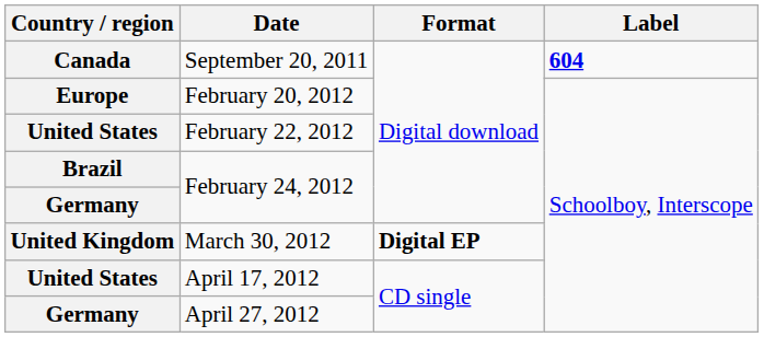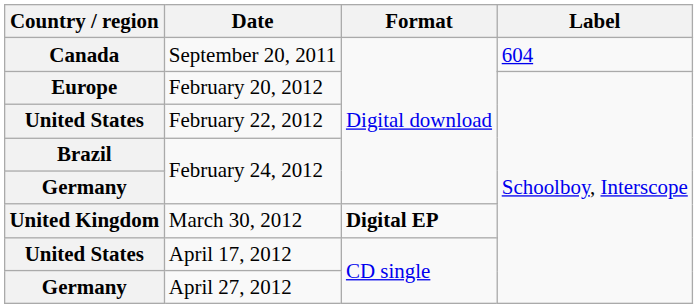September 20, 2011 | Label: bold -> normal
